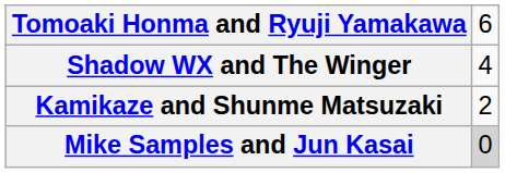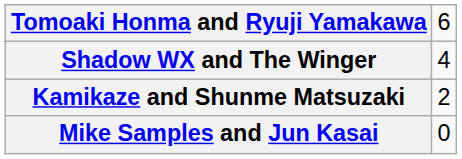Mike Samples and Jun Kasai | column 2: lightgrey background -> no background
